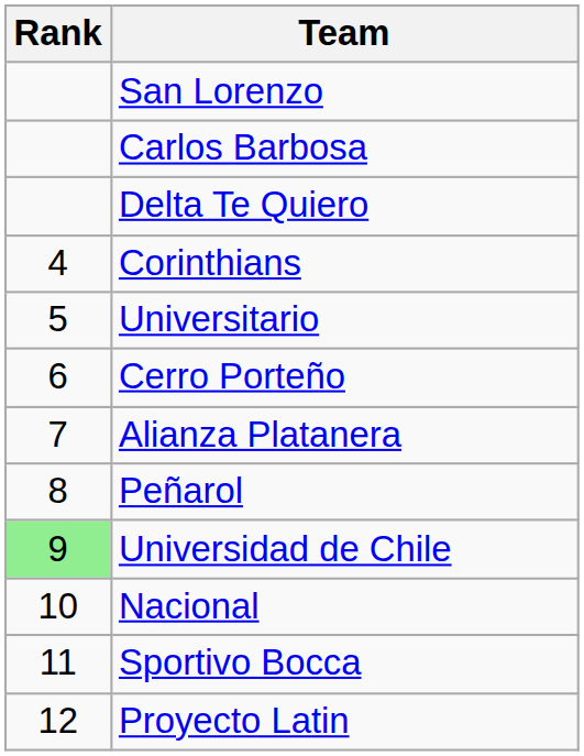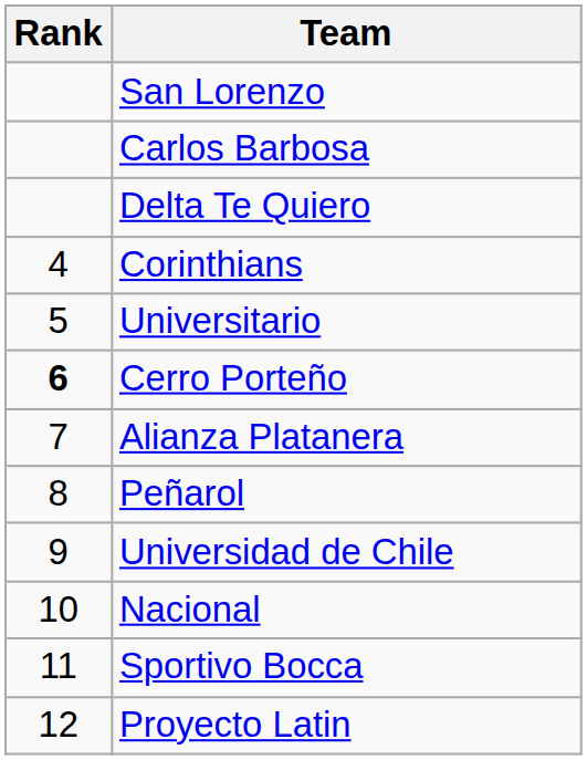Cerro Porteño | Rank: normal -> bold
Universidad de Chile | Rank: lightgreen background -> no background
